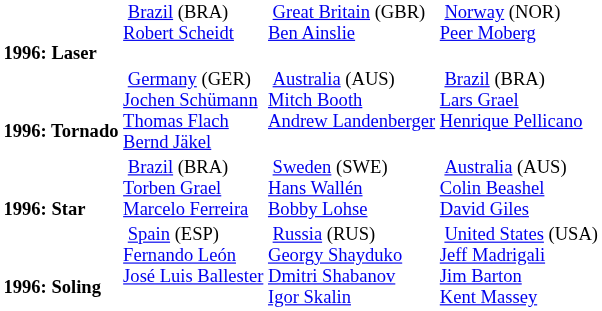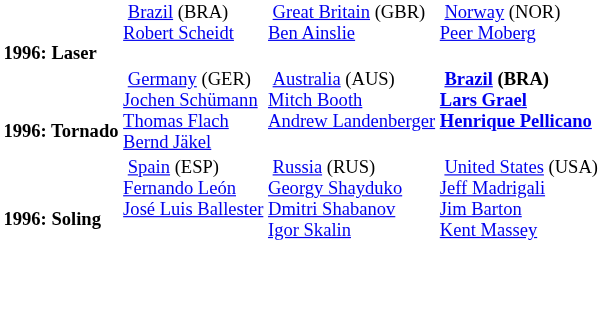1996: Tornado | column 4: normal -> bold
- row: 1996: Star | Brazil (BRA) Torben Grael Marcelo Ferreira | Sweden (SWE) Hans Wallén Bobby Lohse | Australia (AUS) Colin Beashel David Giles
